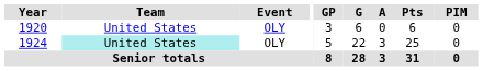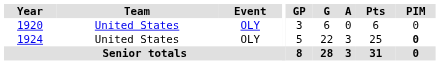1924 | Team: paleturquoise background -> no background
1924 | PIM: normal -> bold
